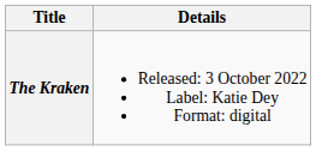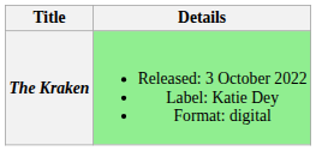The Kraken | Details: no background -> lightgreen background
